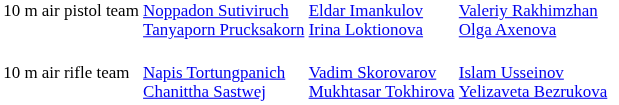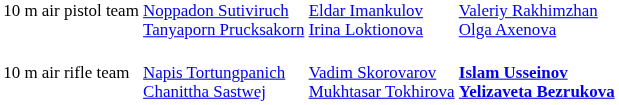10 m air rifle team | column 4: normal -> bold
